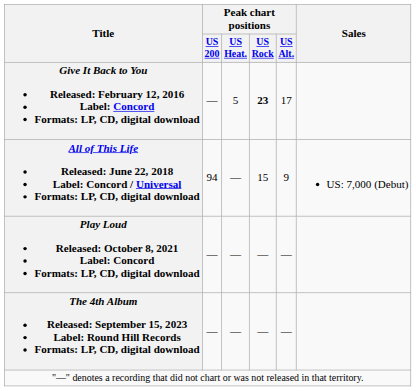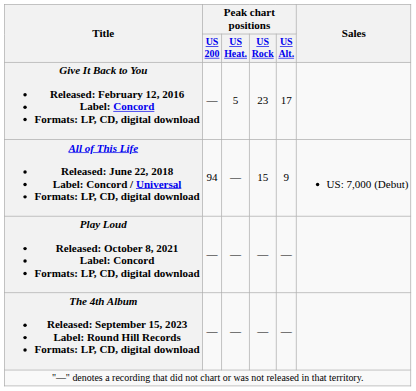row 3 | Peak chart positions / US Rock: bold -> normal
